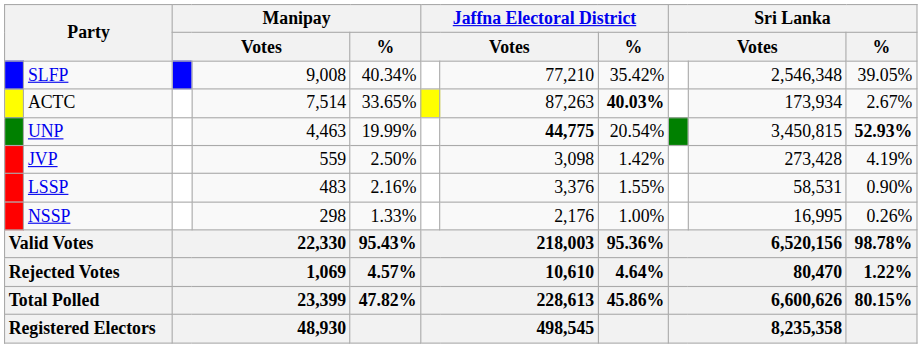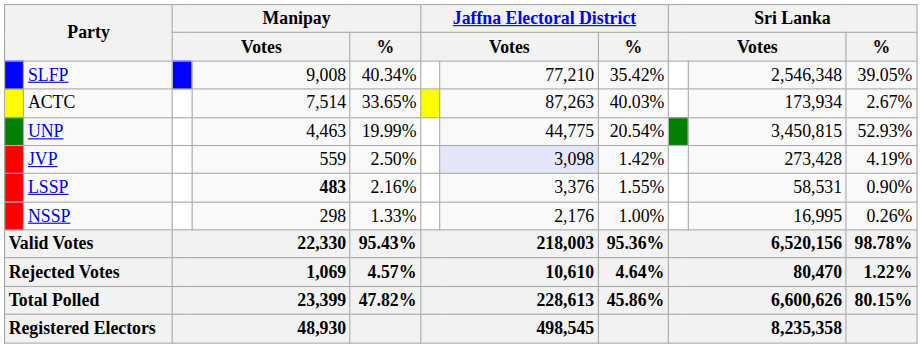ACTC | Jaffna Electoral District / %: bold -> normal
UNP | column 7: bold -> normal
UNP | Sri Lanka / %: bold -> normal
JVP | column 7: no background -> lavender background
LSSP | column 4: normal -> bold
